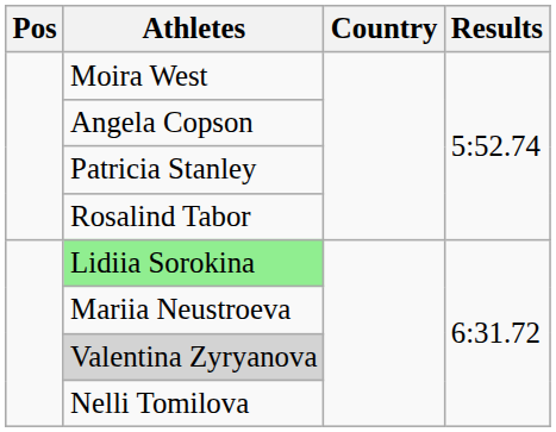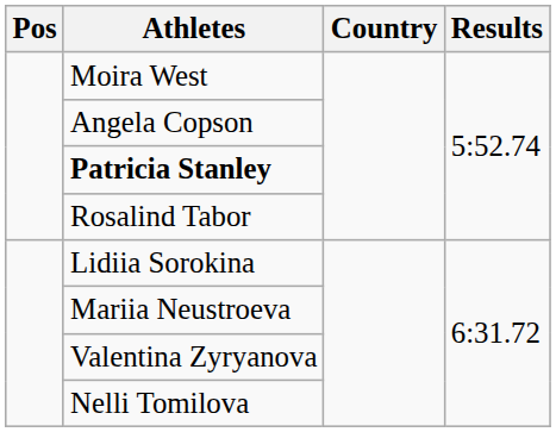Patricia Stanley | Athletes: normal -> bold
Lidiia Sorokina | Athletes: lightgreen background -> no background
Valentina Zyryanova | Athletes: lightgrey background -> no background
